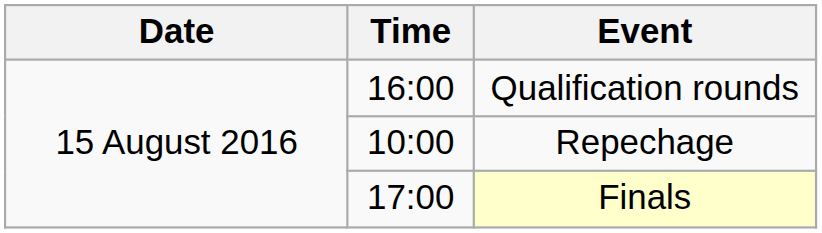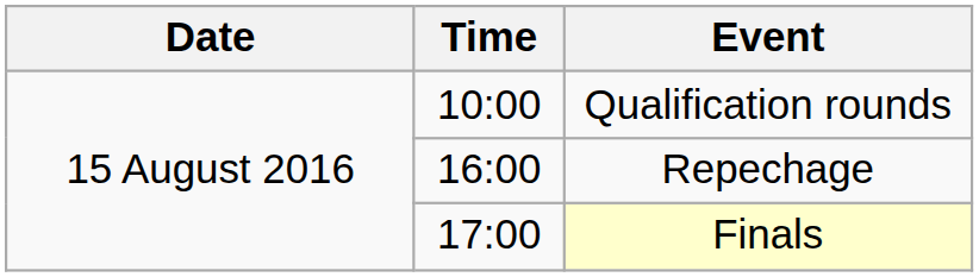Qualification rounds | Time: 16:00 -> 10:00
Repechage | Time: 10:00 -> 16:00
